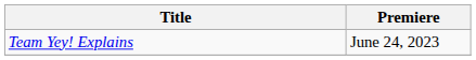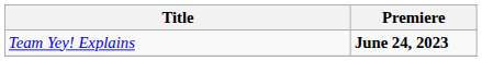Team Yey! Explains | Premiere: normal -> bold
